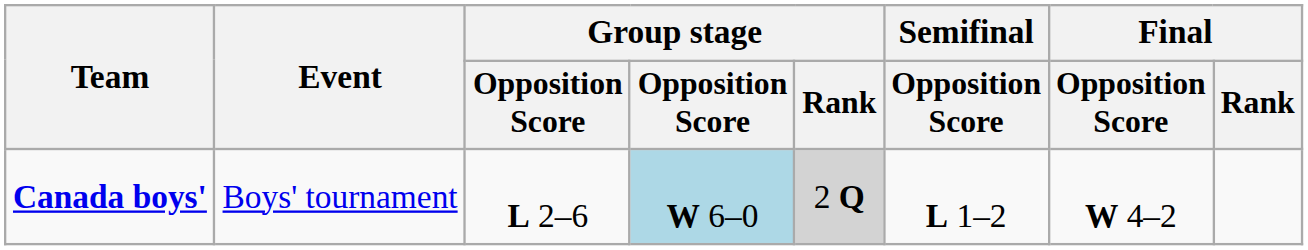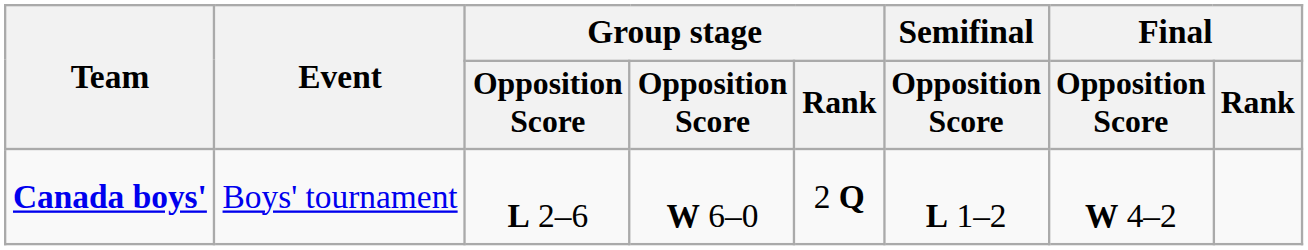Canada boys' | column 4: lightblue background -> no background
Canada boys' | Group stage / Rank: lightgrey background -> no background
